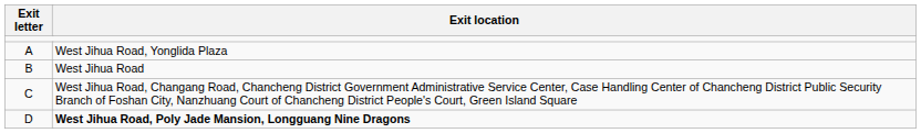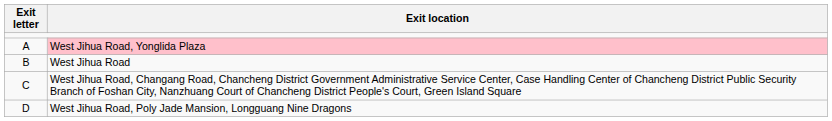West Jihua Road, Yonglida Plaza | Exit location: no background -> pink background
West Jihua Road, Poly Jade Mansion, Longguang Nine Dragons | Exit location: bold -> normal
